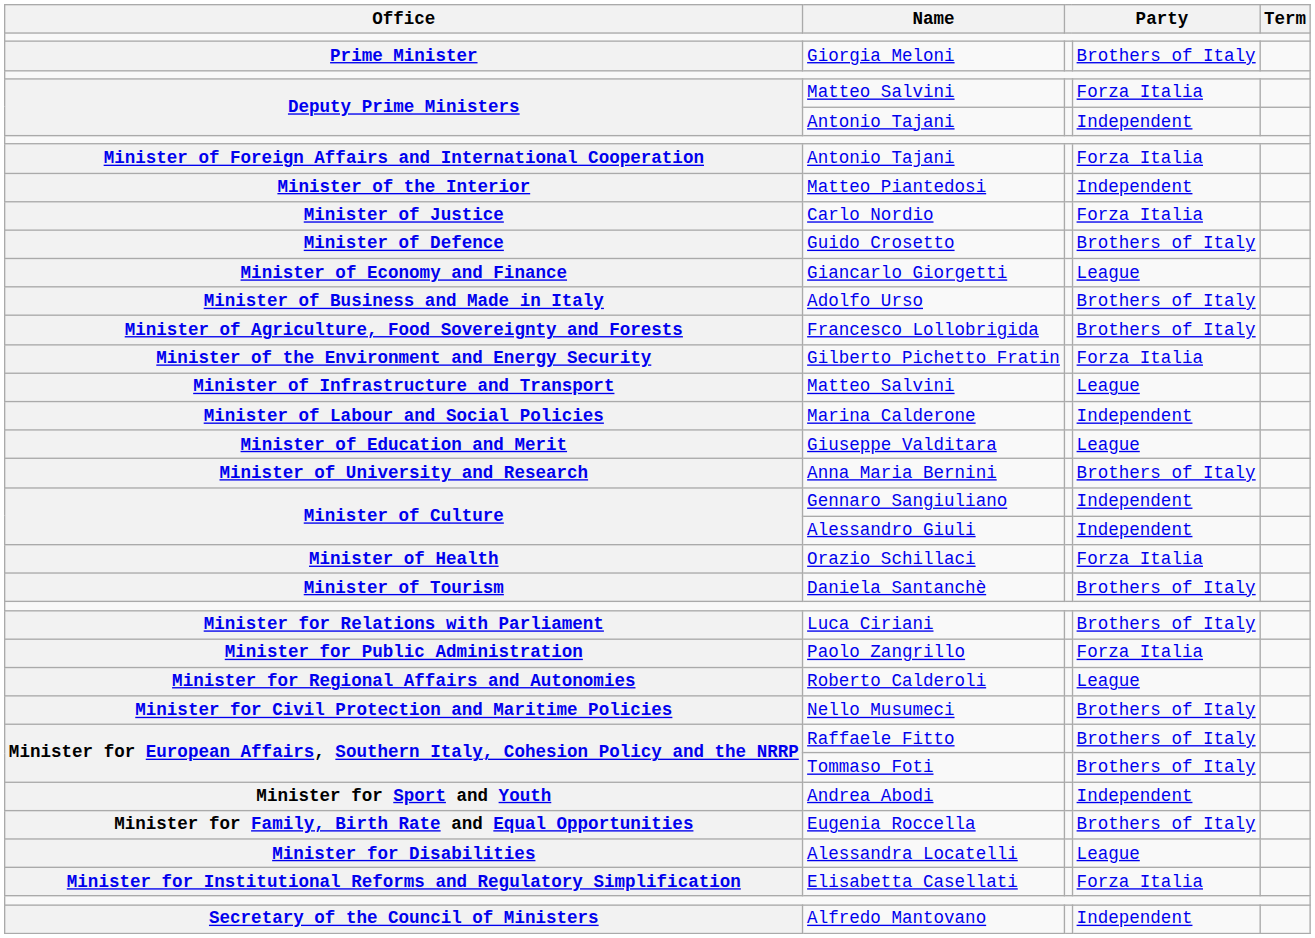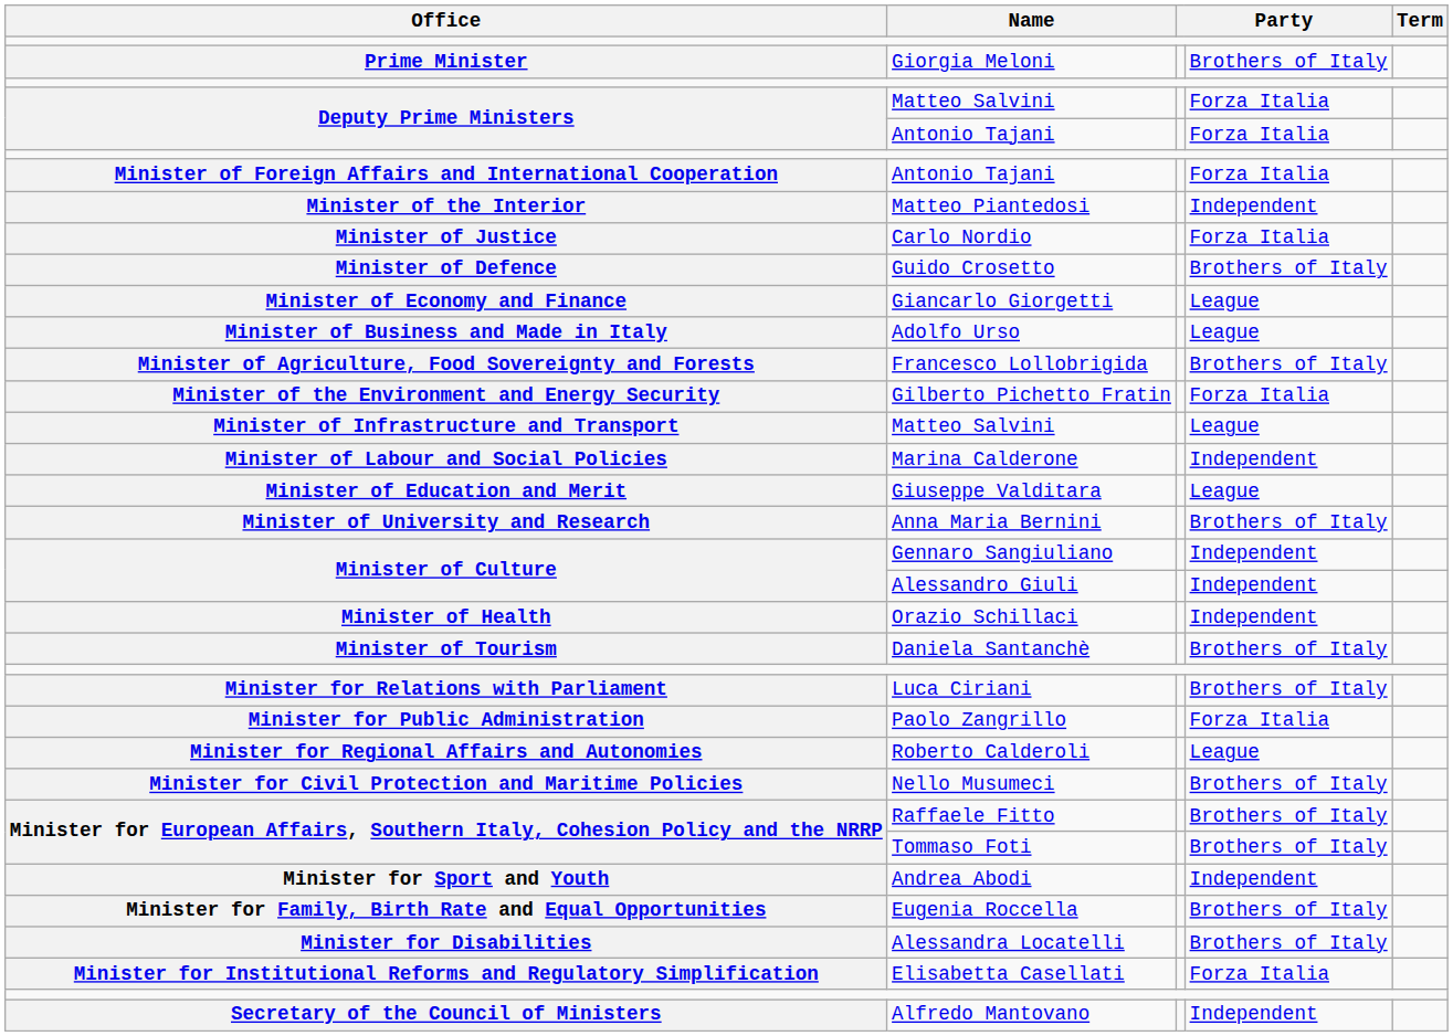Deputy Prime Ministers / Antonio Tajani | column 4: Independent -> Forza Italia
Adolfo Urso | column 4: Brothers of Italy -> League
Orazio Schillaci | column 4: Forza Italia -> Independent
Alessandra Locatelli | column 4: League -> Brothers of Italy
